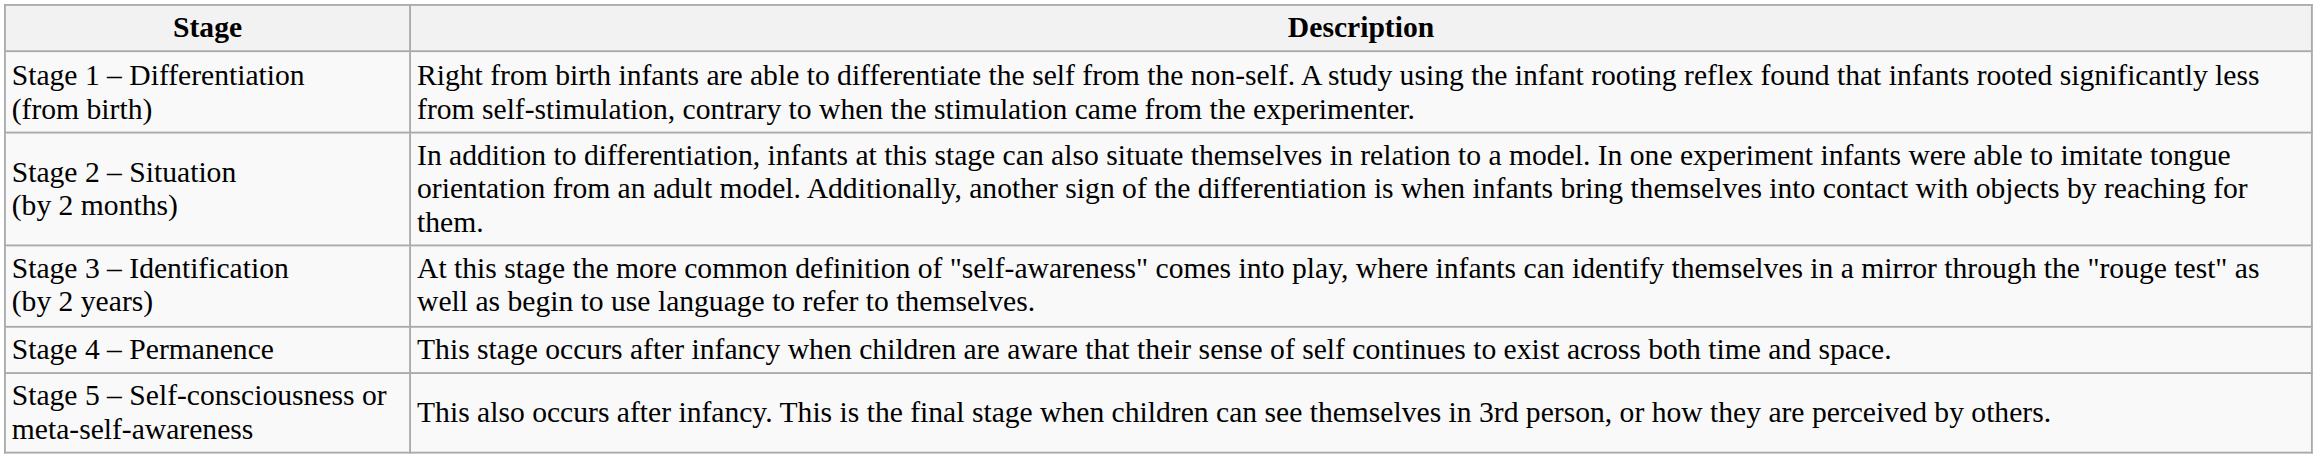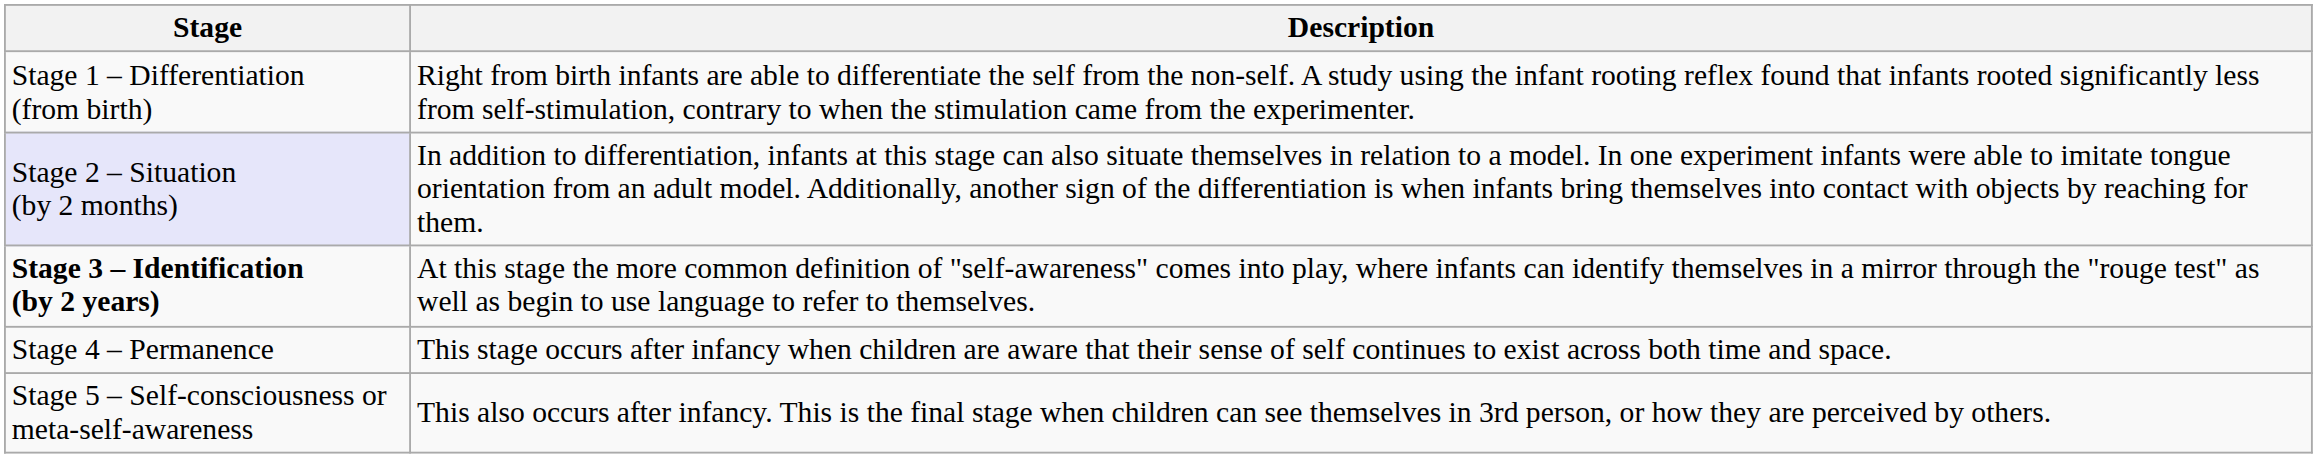Stage 2 – Situation (by 2 months) | Stage: no background -> lavender background
Stage 3 – Identification (by 2 years) | Stage: normal -> bold
